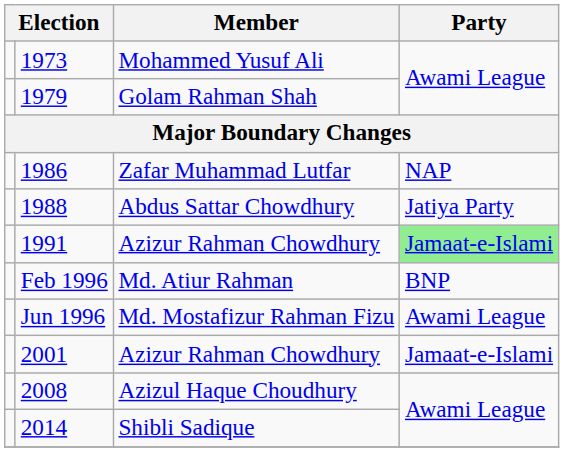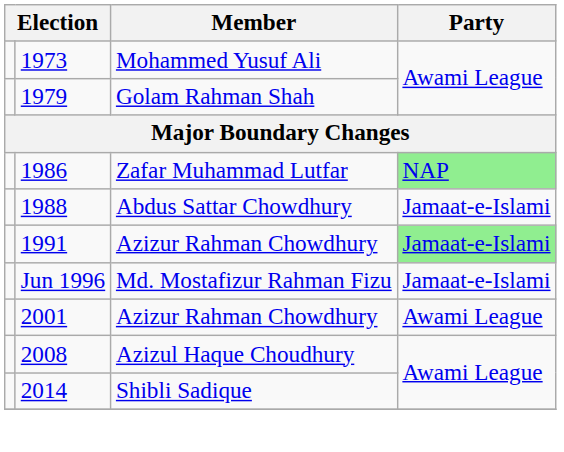Zafar Muhammad Lutfar | Party: no background -> lightgreen background
Abdus Sattar Chowdhury | Party: Jatiya Party -> Jamaat-e-Islami
- row: Feb 1996 | Md. Atiur Rahman | BNP
Md. Mostafizur Rahman Fizu | Party: Awami League -> Jamaat-e-Islami
2001 / Azizur Rahman Chowdhury | Party: Jamaat-e-Islami -> Awami League
